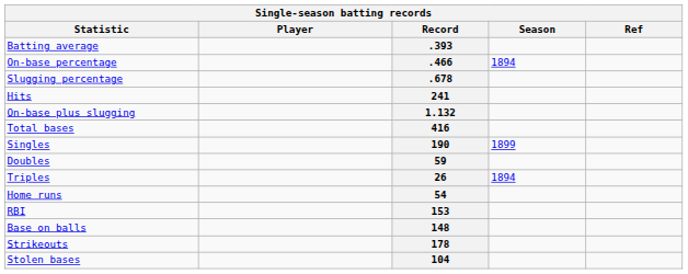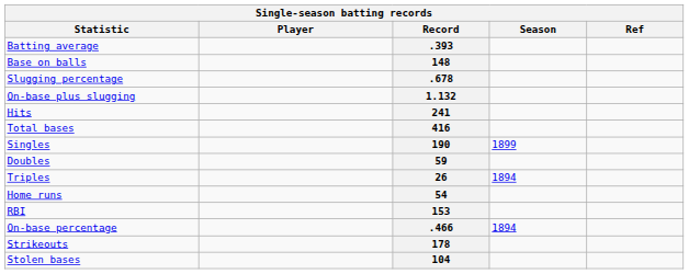rows swapped: .466 <-> 148
rows swapped: 1.132 <-> 241
